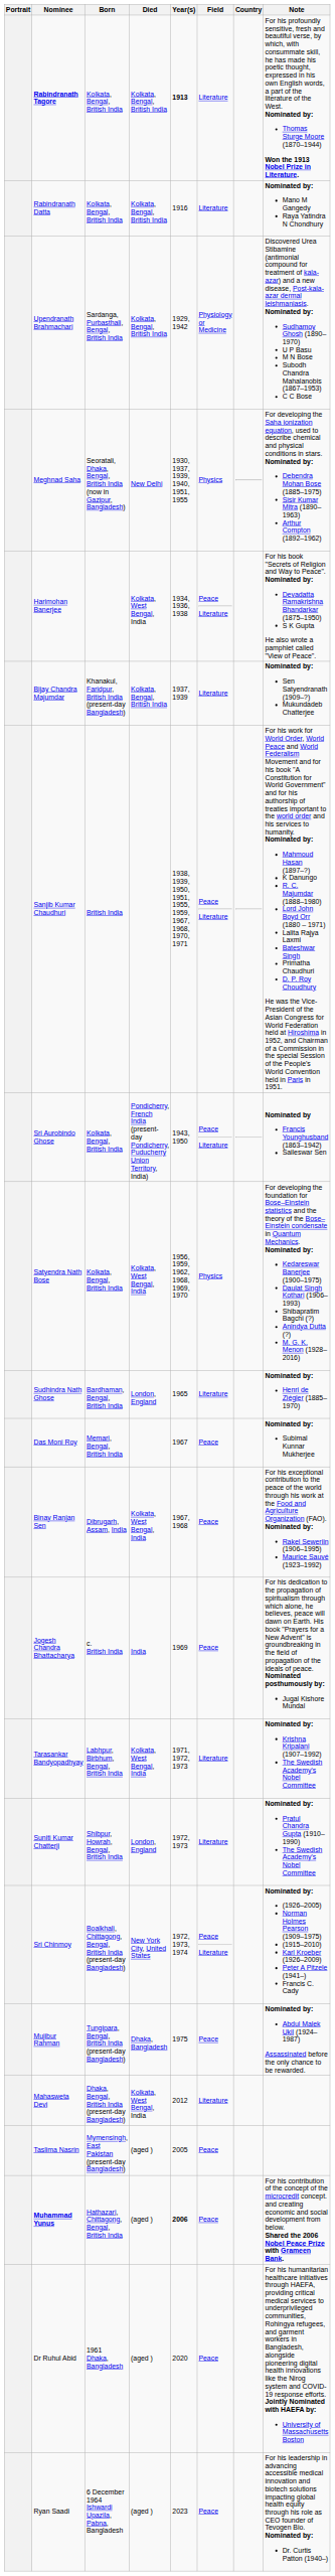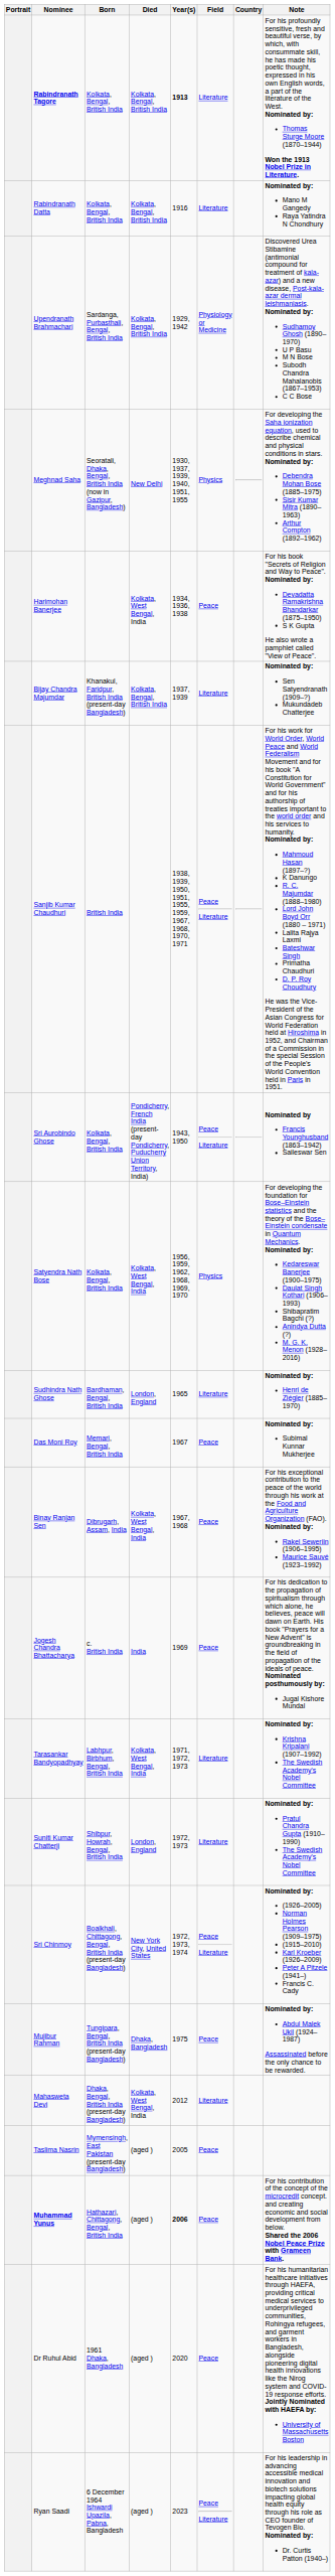Harimohan Banerjee | Field: Peace Literature -> Peace
Ryan Saadi | Field: Peace -> Peace Literature
